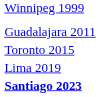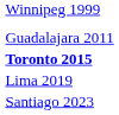Toronto 2015 | column 1: normal -> bold
Santiago 2023 | column 1: bold -> normal
